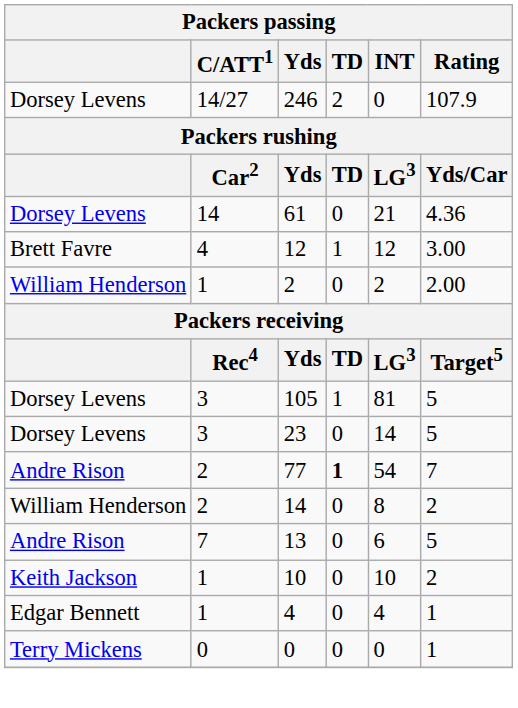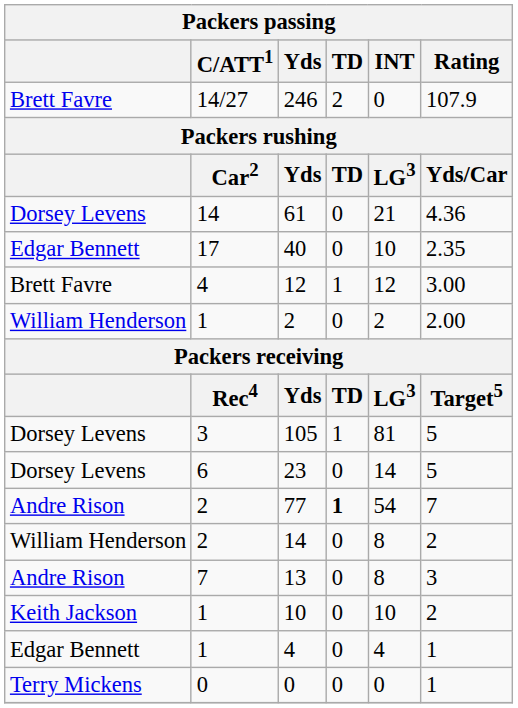246 | column 1: Dorsey Levens -> Brett Favre
+ row: Edgar Bennett | 17 | 40 | 0 | 10 | 2.35
23 | C/ATT1: 3 -> 6
13 | INT: 6 -> 8
13 | Rating: 5 -> 3
